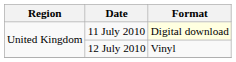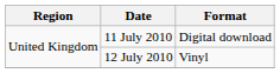11 July 2010 | Format: lightyellow background -> no background
